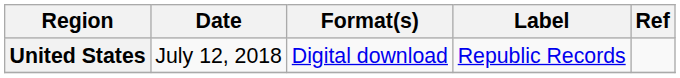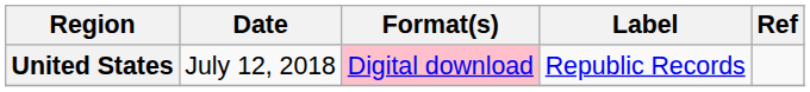United States | Format(s): no background -> pink background
